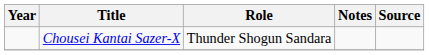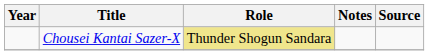Chousei Kantai Sazer-X | Role: no background -> khaki background
